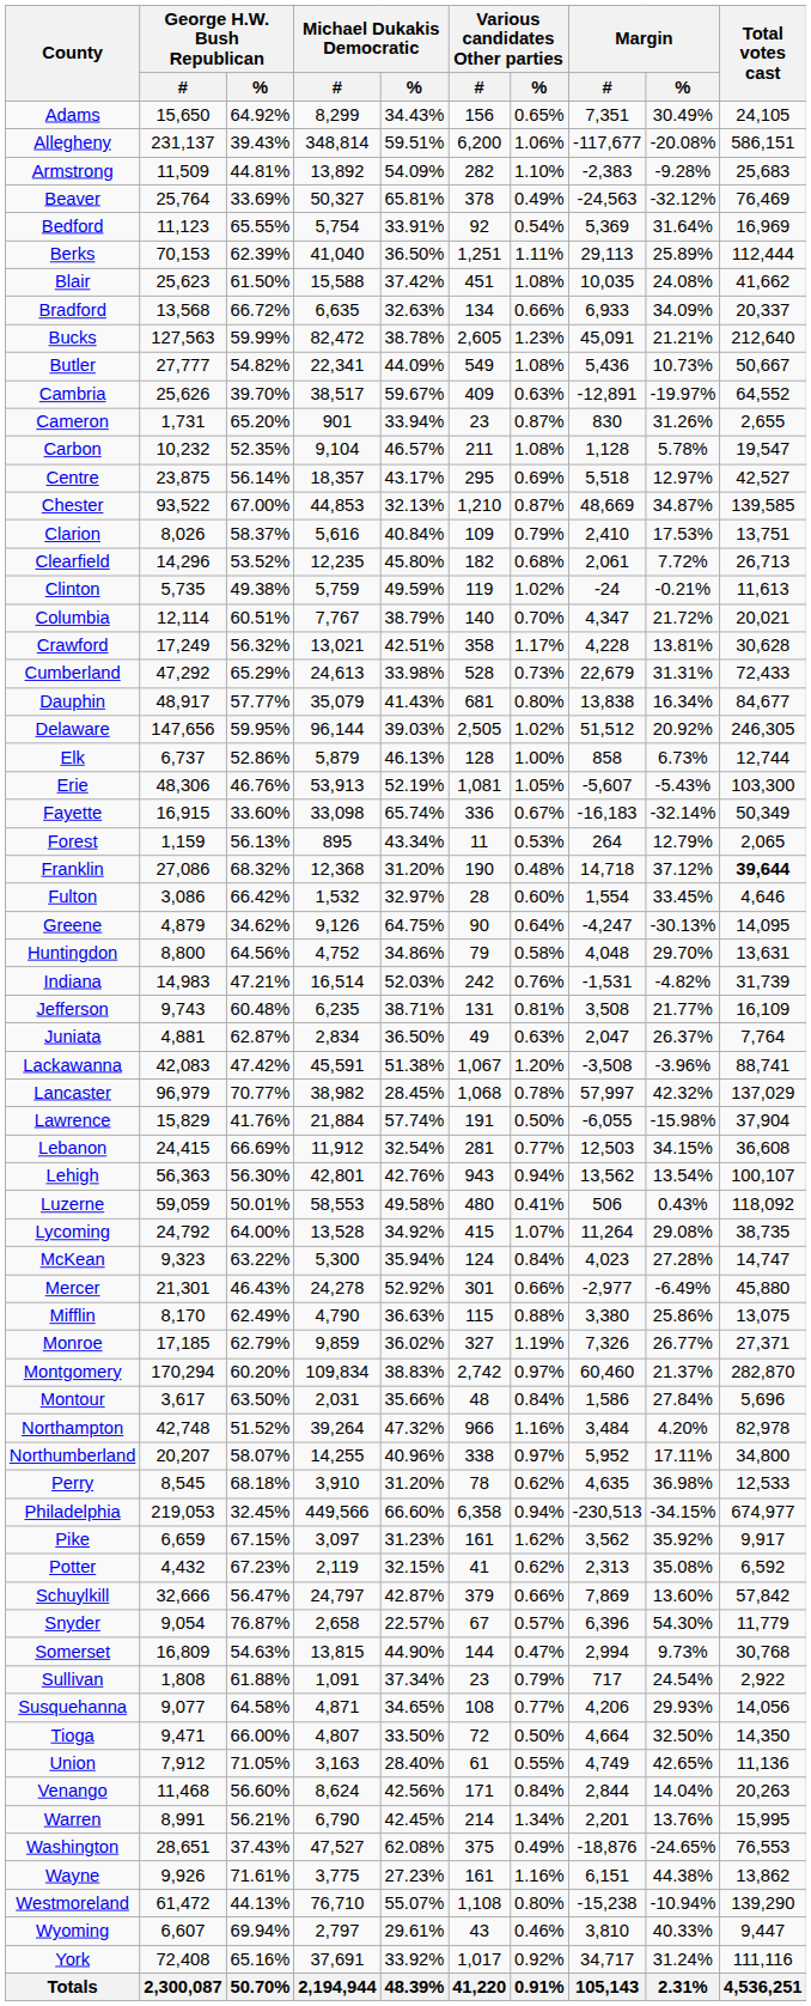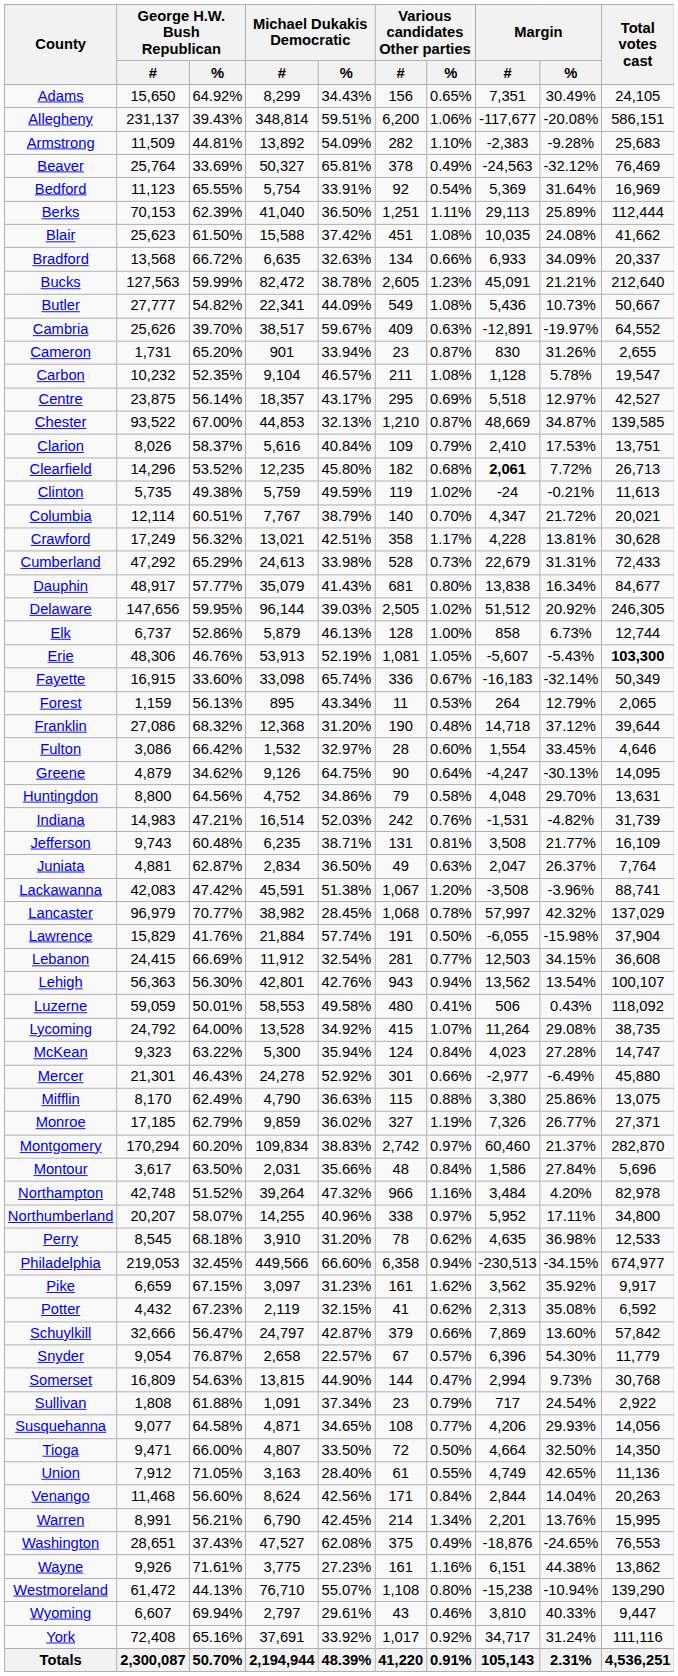Clearfield | Margin / #: normal -> bold
Erie | Total votes cast: normal -> bold
Franklin | Total votes cast: bold -> normal
